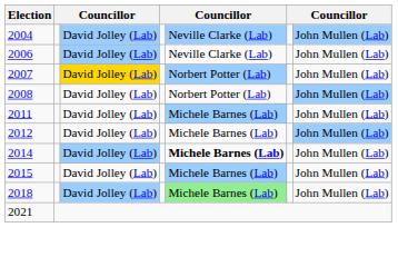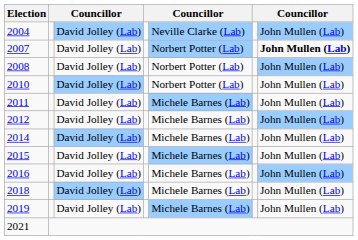- row: 2006 | David Jolley (Lab) | Neville Clarke (Lab) | John Mullen (Lab)
2007 | column 3: gold background -> no background
2007 | column 7: normal -> bold
+ row: 2010 | David Jolley (Lab) | Norbert Potter (Lab) | John Mullen (Lab)
2014 | column 5: bold -> normal
+ row: 2016 | David Jolley (Lab) | Michele Barnes (Lab) | John Mullen (Lab)
2018 | column 5: lightgreen background -> no background
+ row: 2019 | David Jolley (Lab) | Michele Barnes (Lab) | John Mullen (Lab)
